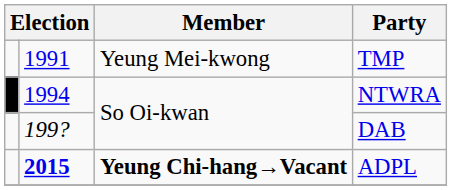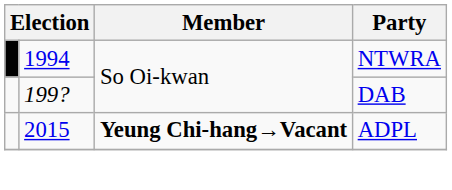- row: 1991 | Yeung Mei-kwong | TMP
ADPL | column 2: bold -> normal
